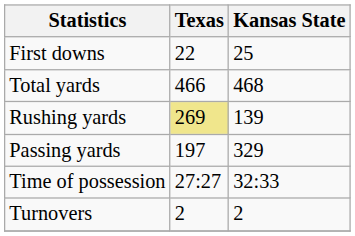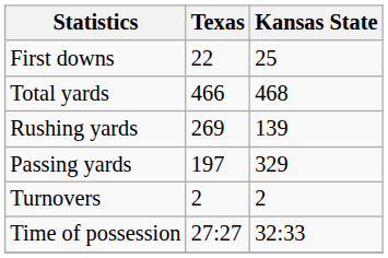Rushing yards | Texas: khaki background -> no background
rows swapped: Turnovers <-> Time of possession
